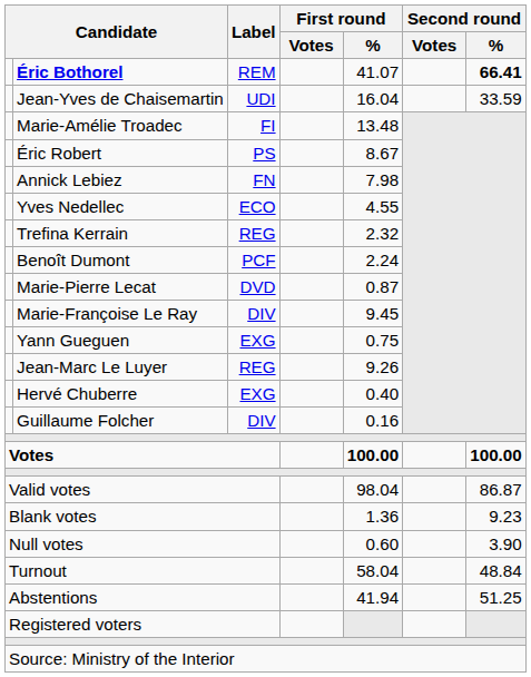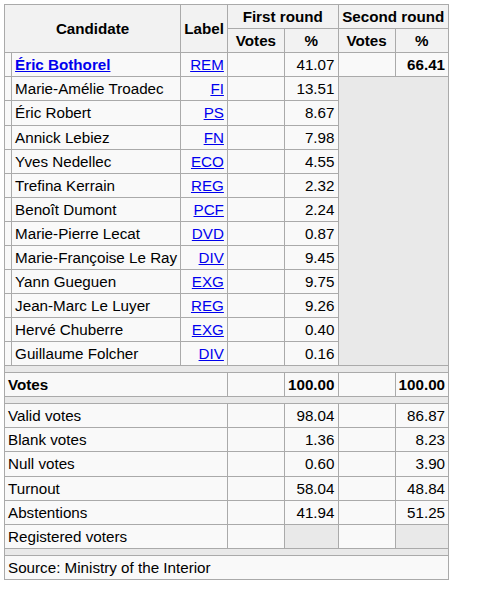- row: Jean-Yves de Chaisemartin | UDI | 16.04 | 33.59
Marie-Amélie Troadec | First round / %: 13.48 -> 13.51
Yann Gueguen | First round / %: 0.75 -> 9.75
Blank votes | Second round / %: 9.23 -> 8.23
